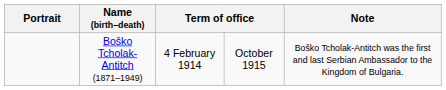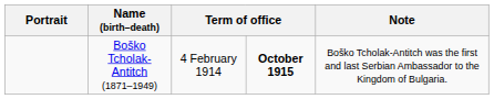Boško Tcholak-Antitch (1871–1949) | column 4: normal -> bold
